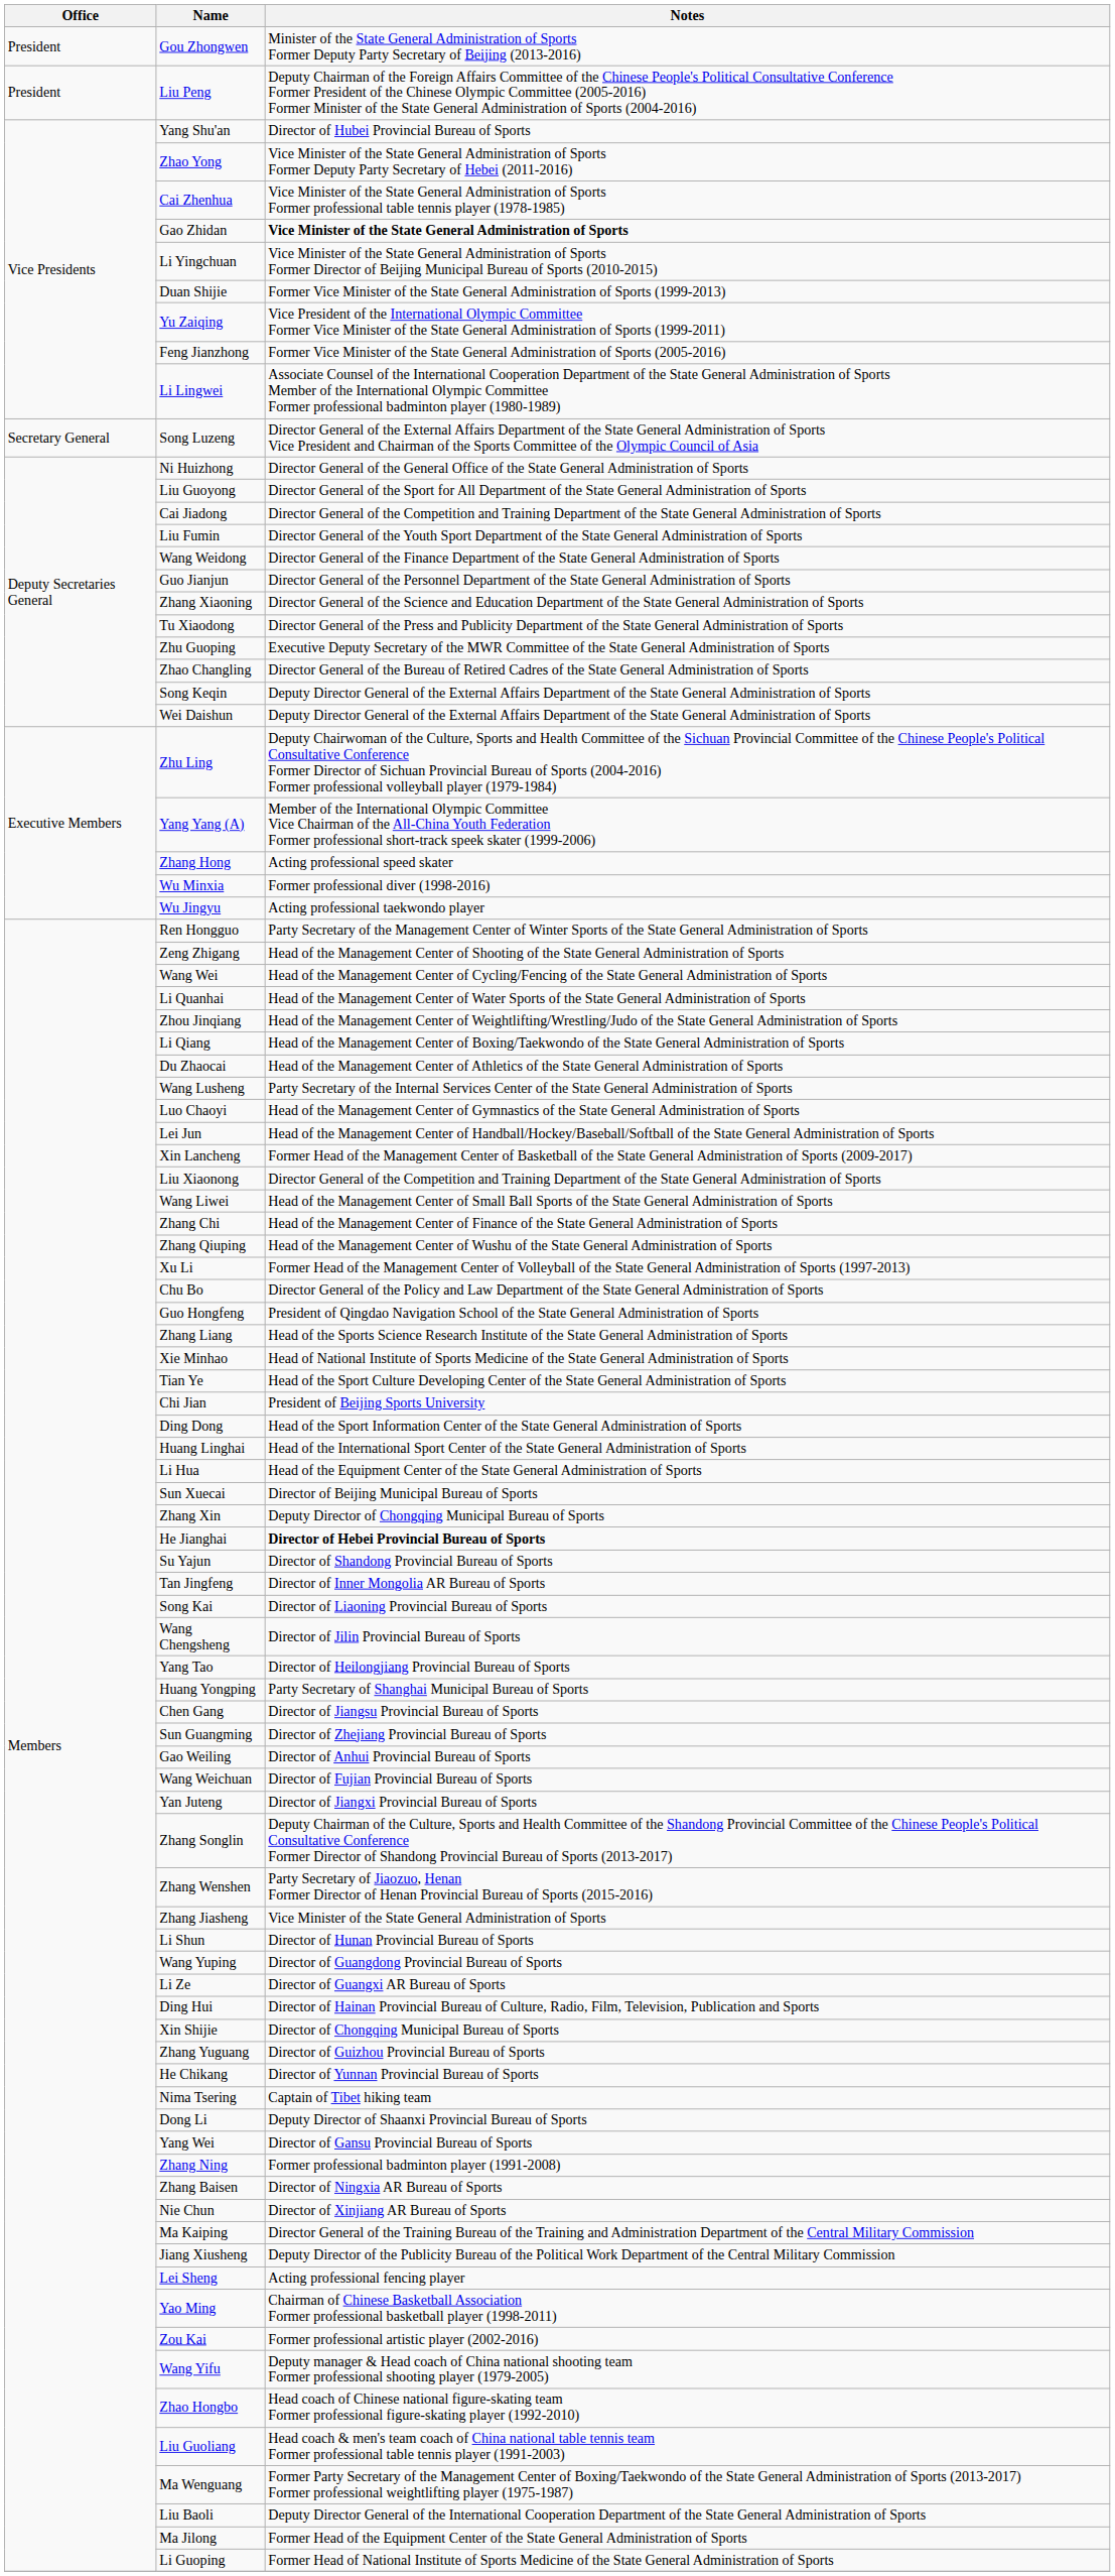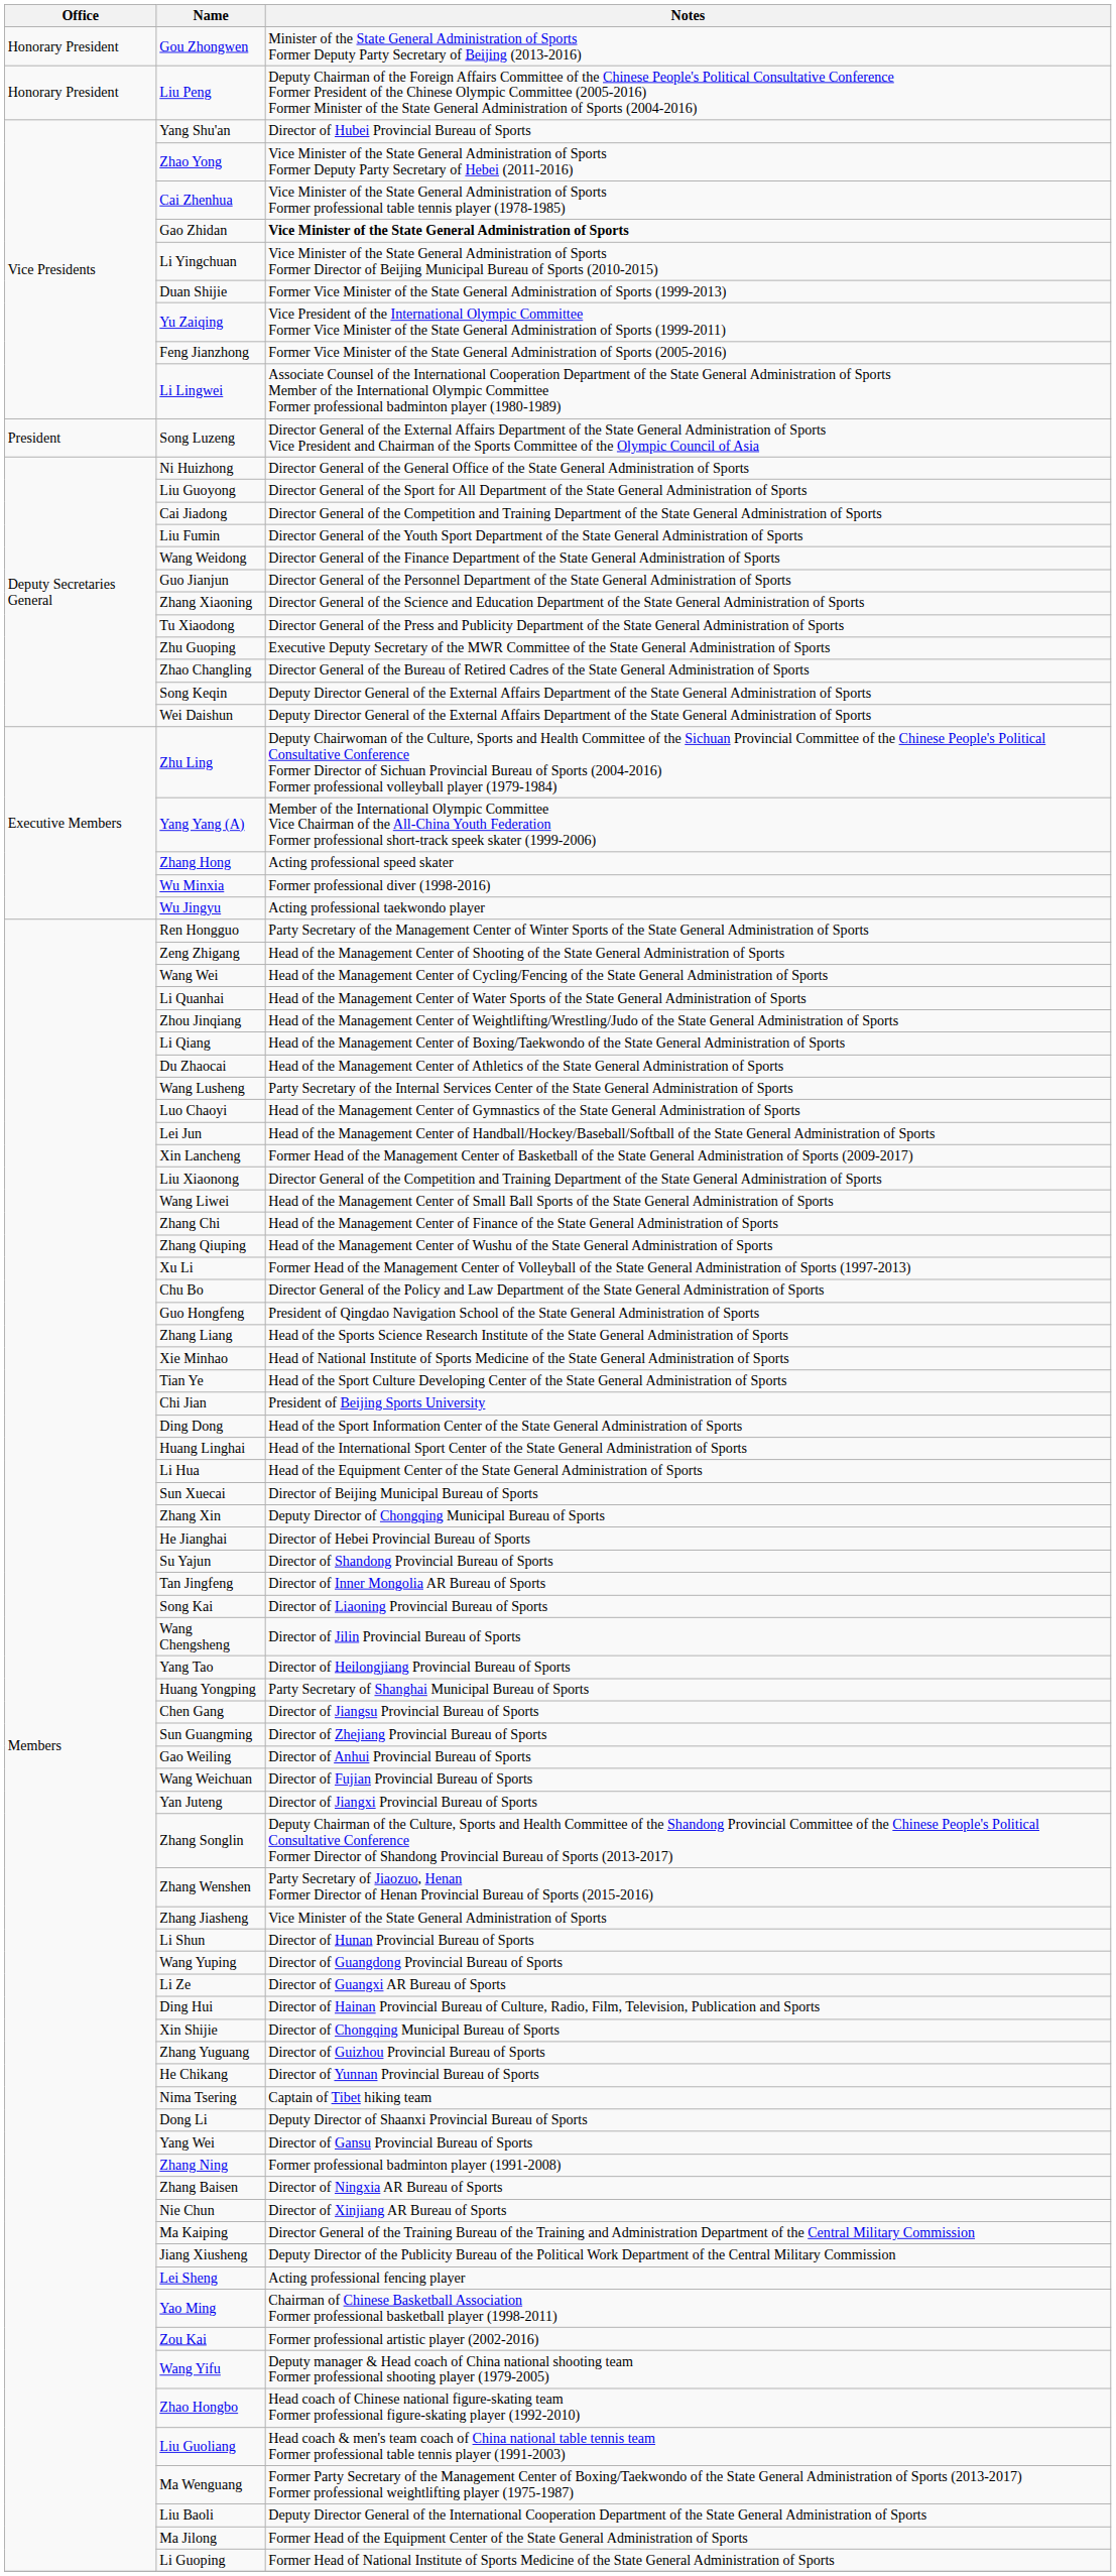Gou Zhongwen | Office: President -> Honorary President
Liu Peng | Office: President -> Honorary President
Song Luzeng | Office: Secretary General -> President
He Jianghai | Notes: bold -> normal
